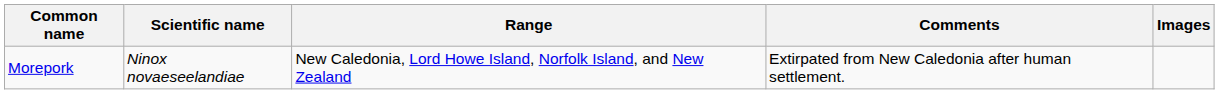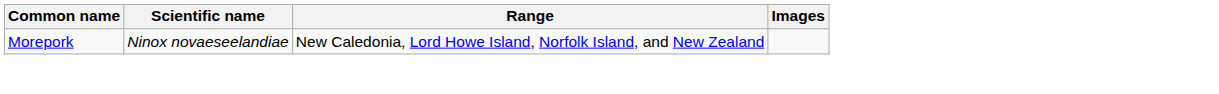- column: Comments | Extirpated from New Caledonia after human settlement.
